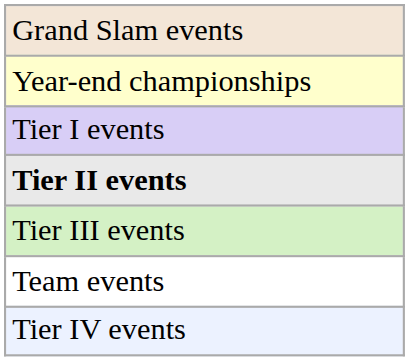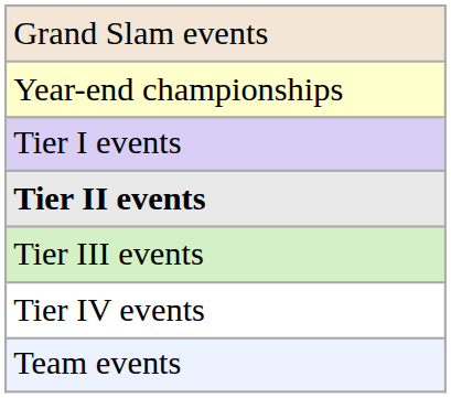row 6 | column 1: Team events -> Tier IV events
row 7 | column 1: Tier IV events -> Team events
